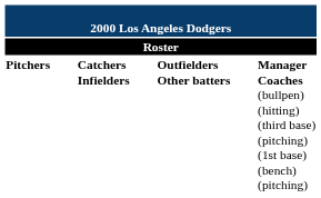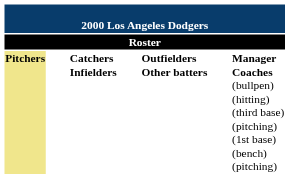Pitchers | column 1: no background -> khaki background
